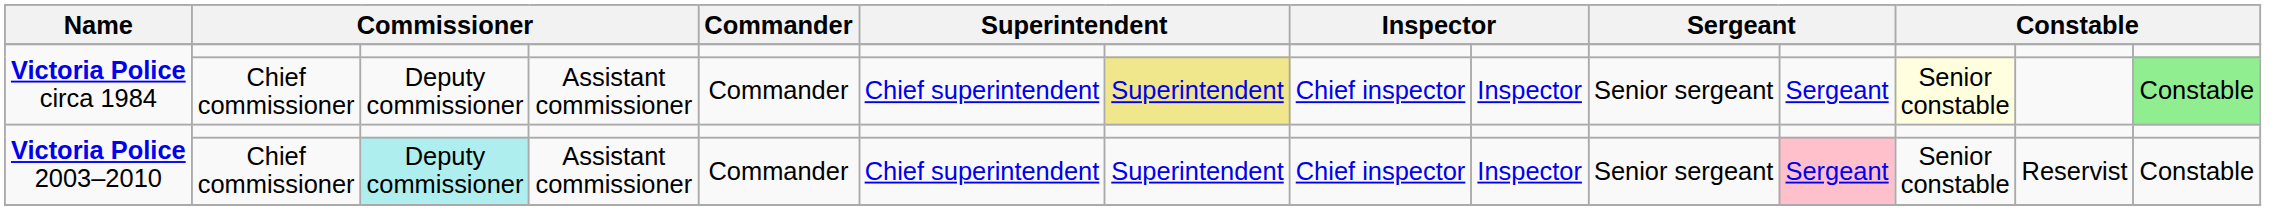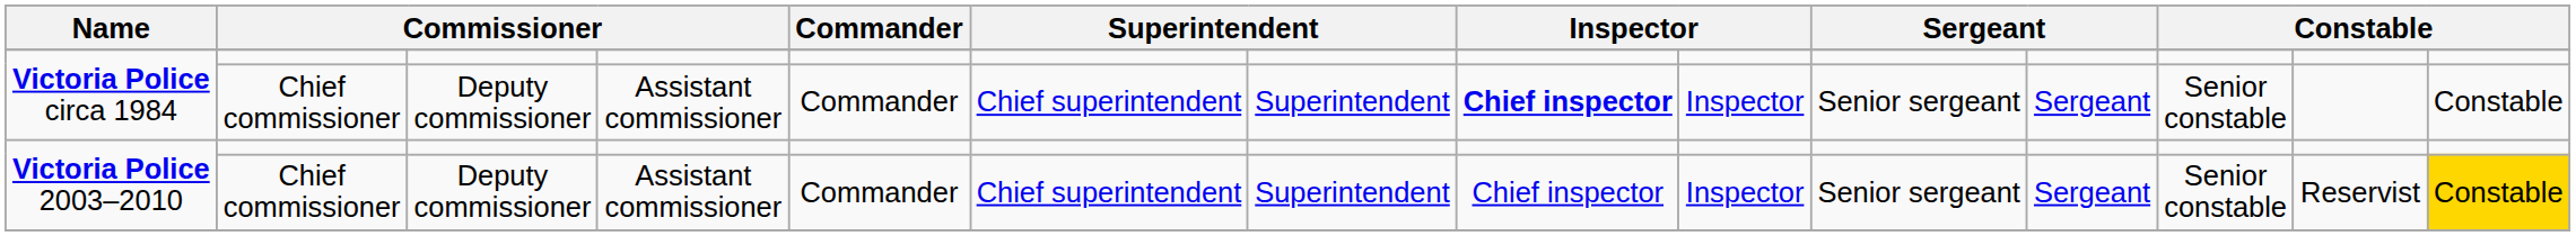Victoria Police circa 1984 / Chief commissioner | column 7: khaki background -> no background
Victoria Police circa 1984 / Chief commissioner | column 8: normal -> bold
Victoria Police circa 1984 / Chief commissioner | column 12: lightyellow background -> no background
Victoria Police circa 1984 / Chief commissioner | column 14: lightgreen background -> no background
Victoria Police 2003–2010 / Chief commissioner | column 3: paleturquoise background -> no background
Victoria Police 2003–2010 / Chief commissioner | column 11: pink background -> no background
Victoria Police 2003–2010 / Chief commissioner | column 14: no background -> gold background
